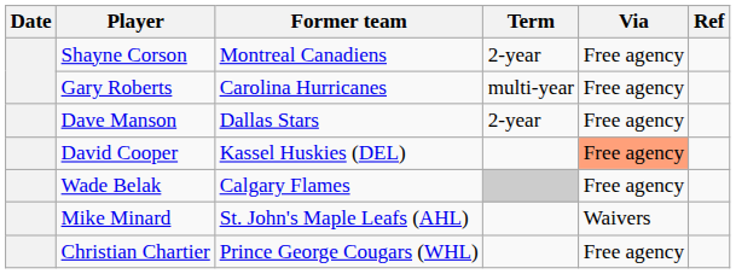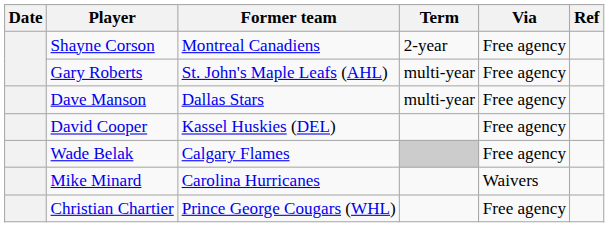Gary Roberts | Former team: Carolina Hurricanes -> St. John's Maple Leafs (AHL)
Dave Manson | Term: 2-year -> multi-year
David Cooper | Via: lightsalmon background -> no background
Mike Minard | Former team: St. John's Maple Leafs (AHL) -> Carolina Hurricanes
